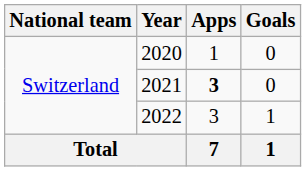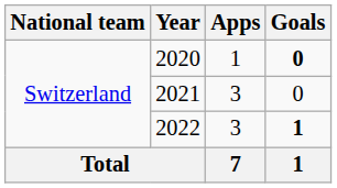2020 | Goals: normal -> bold
2021 | Apps: bold -> normal
2022 | Goals: normal -> bold
